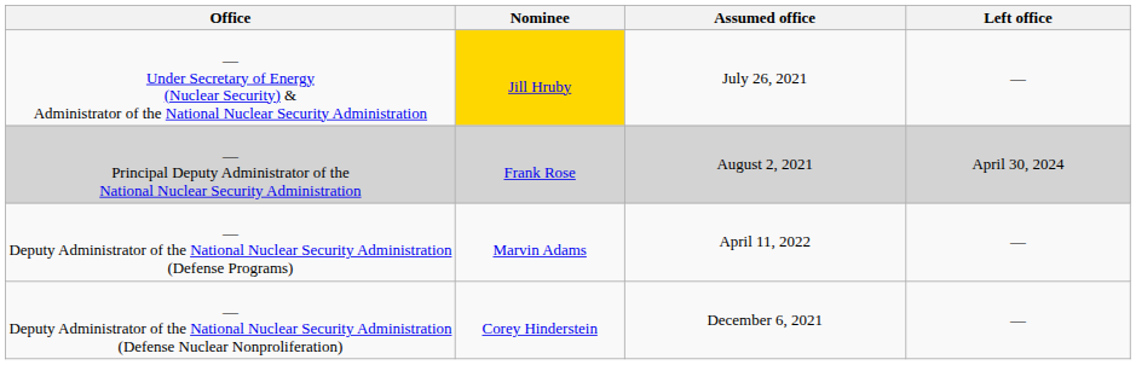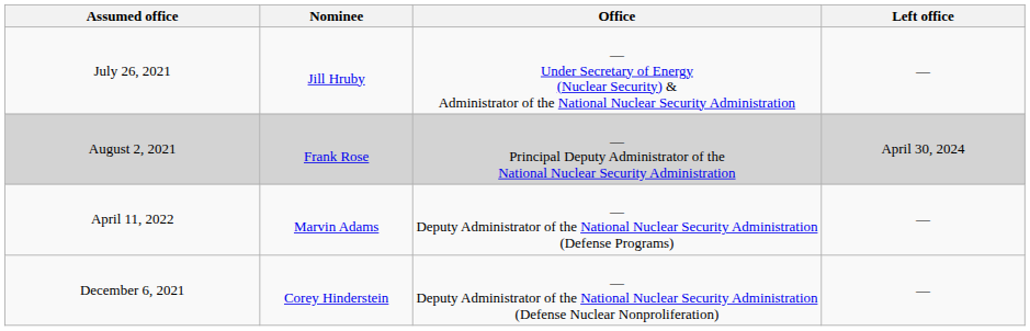columns swapped: Office <-> Assumed office
row 2 | Nominee: gold background -> no background
